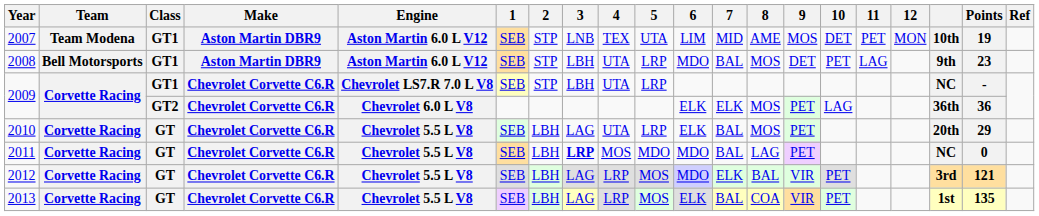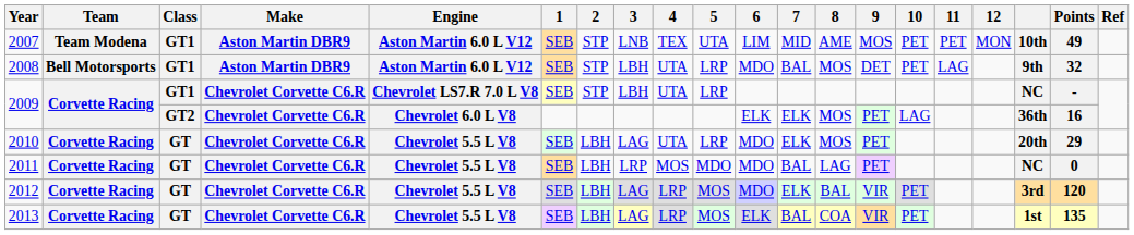2007 | 10: DET -> PET
2007 | Points: 19 -> 49
2008 | Points: 23 -> 32
2009 / GT2 | Points: 36 -> 16
2010 | 6: ELK -> MDO
2010 | 7: BAL -> ELK
2011 | 3: bold -> normal
2012 | Points: 121 -> 120
